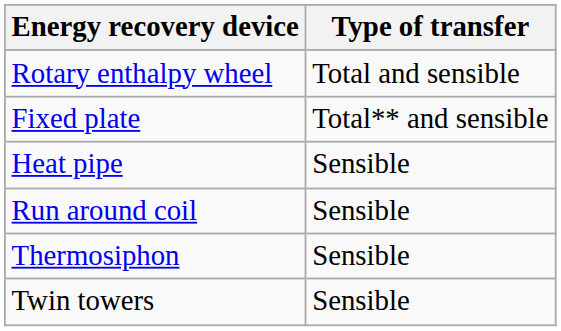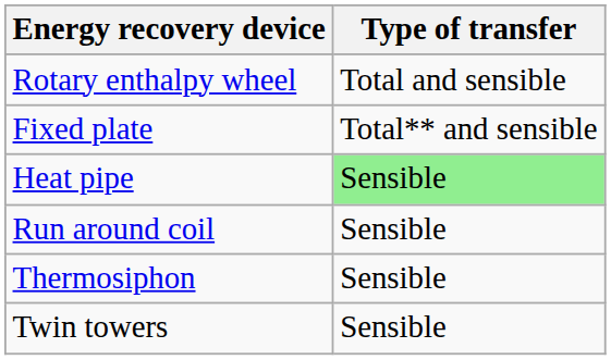Heat pipe | Type of transfer: no background -> lightgreen background
